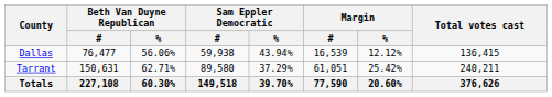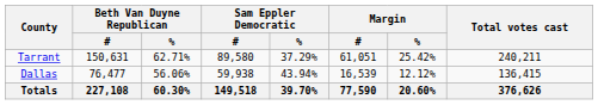rows swapped: Dallas <-> Tarrant
